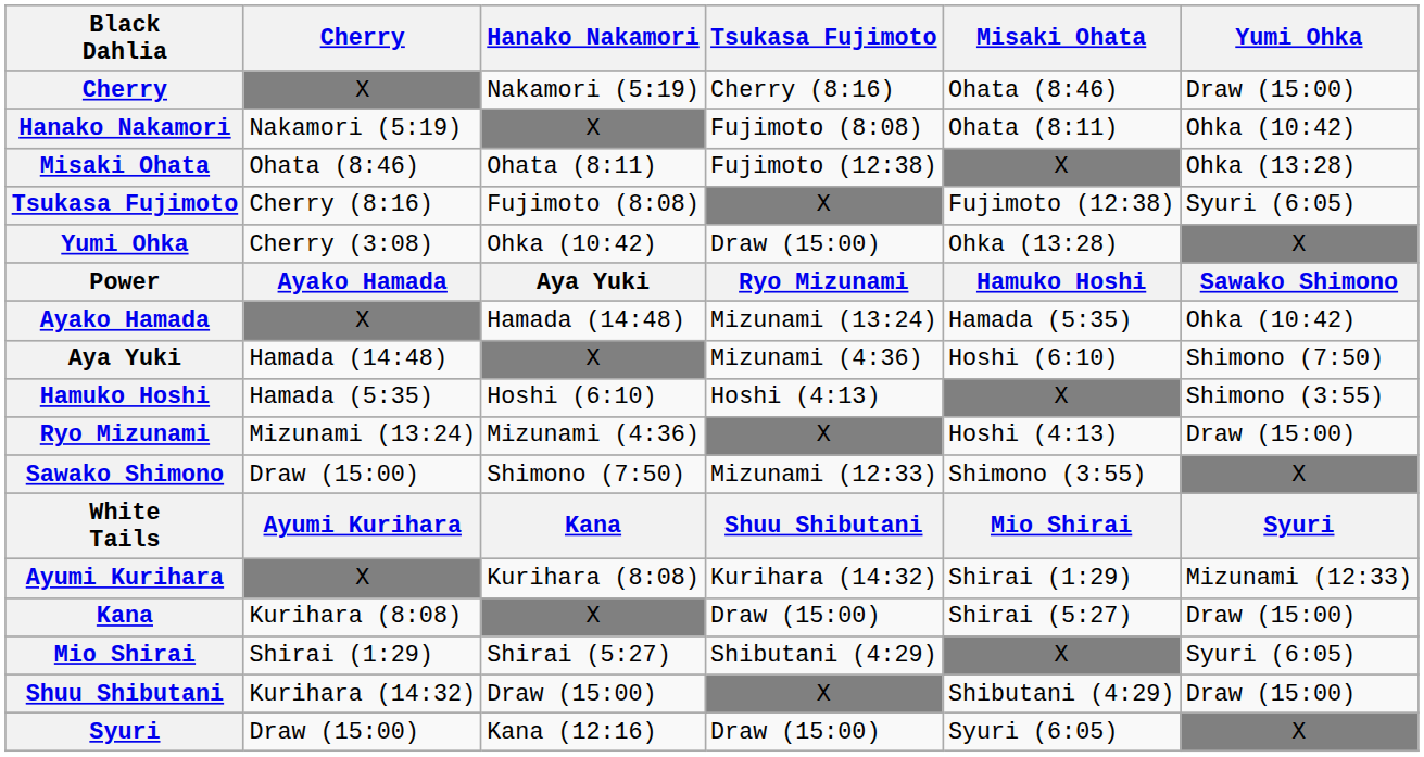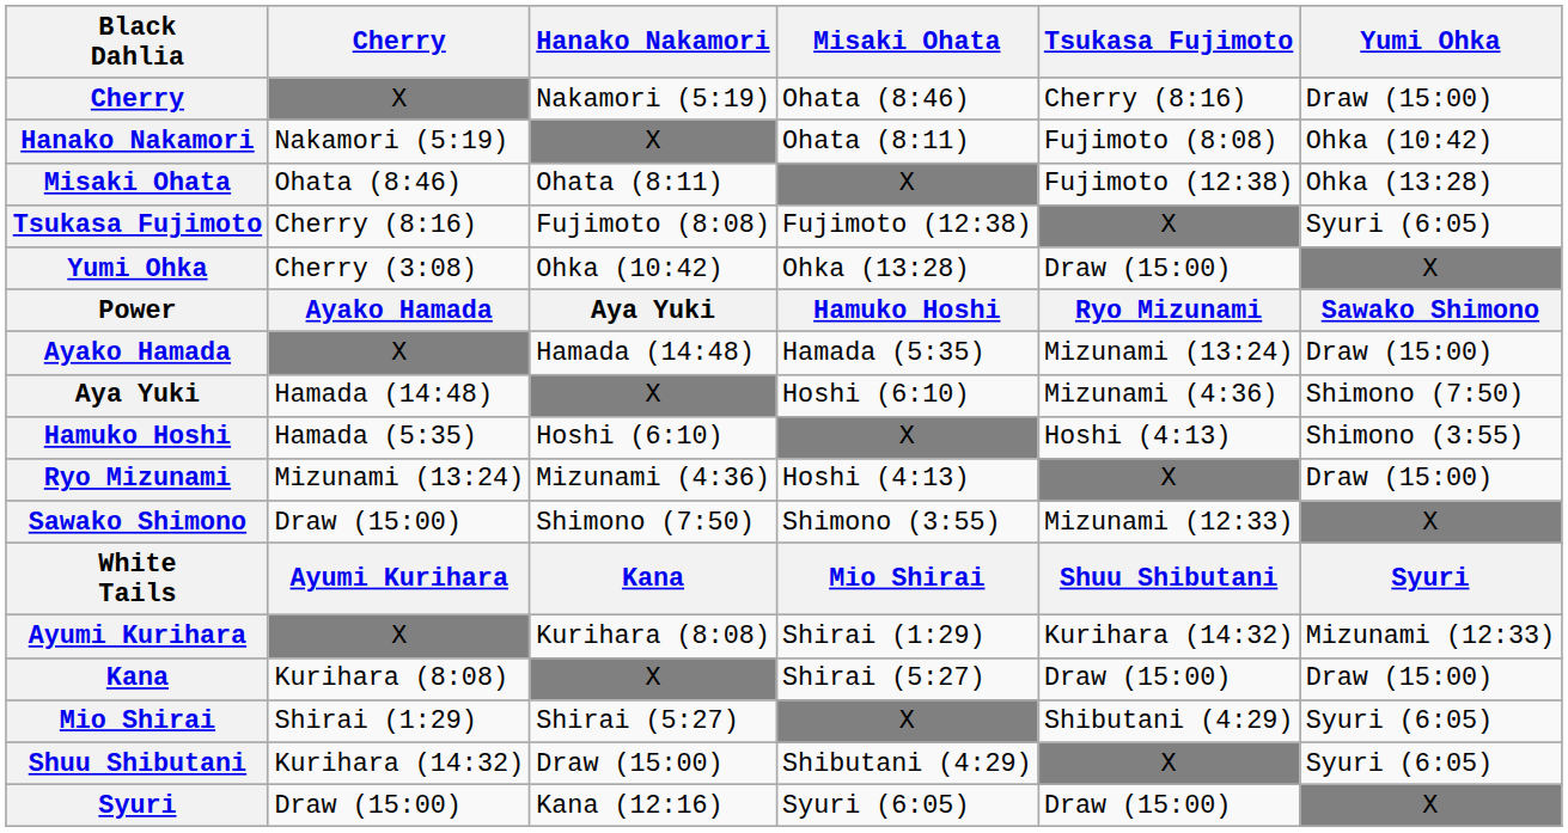columns swapped: Misaki Ohata <-> Tsukasa Fujimoto
row 8 | Yumi Ohka: Ohka (10:42) -> Draw (15:00)
row 17 | Yumi Ohka: Draw (15:00) -> Syuri (6:05)
